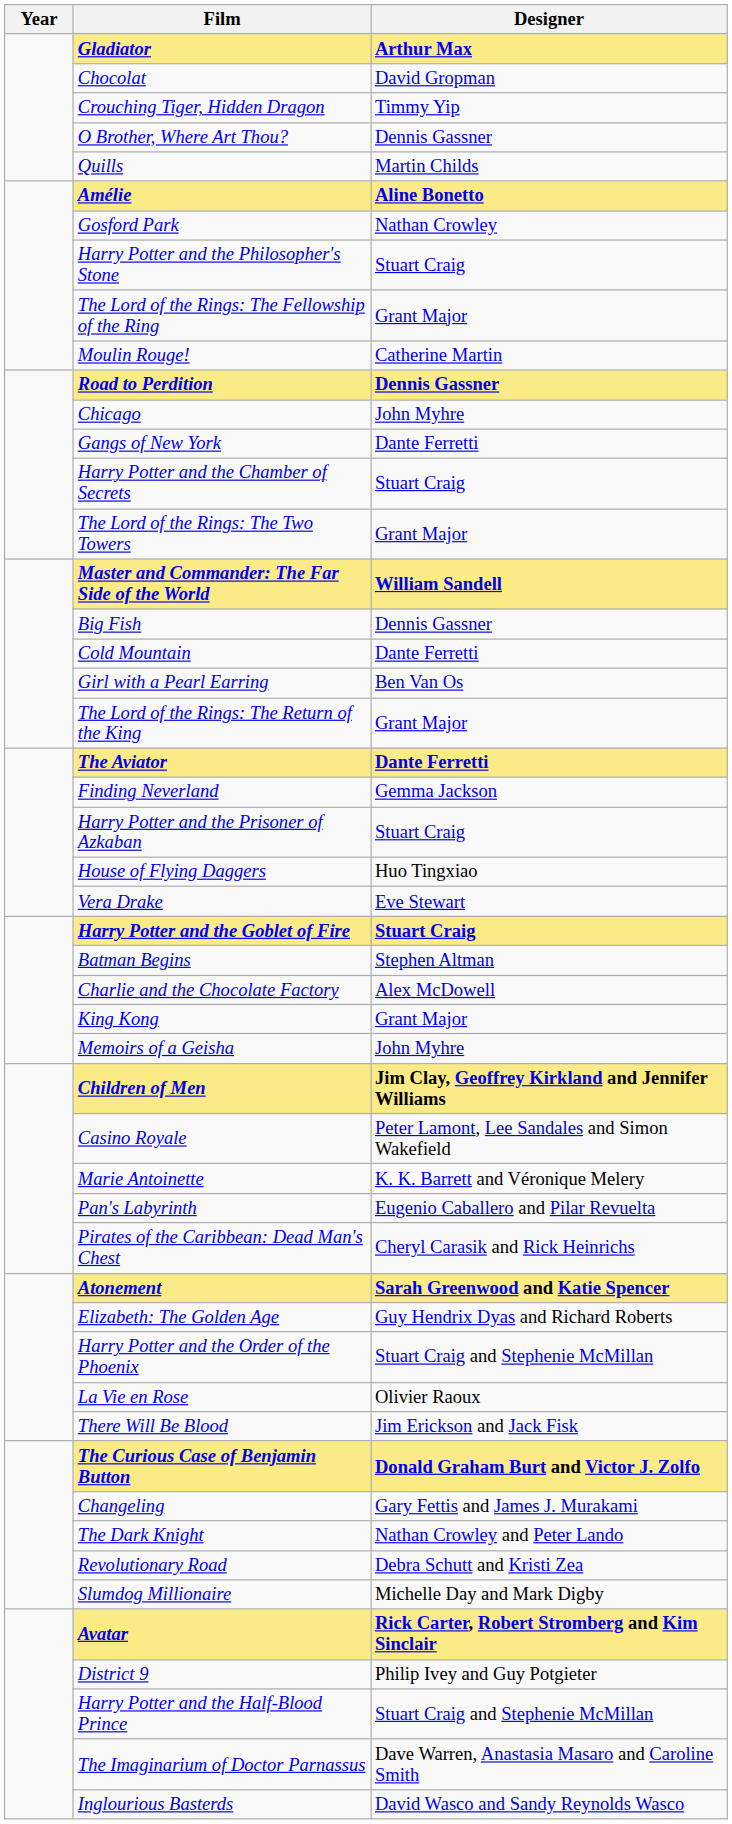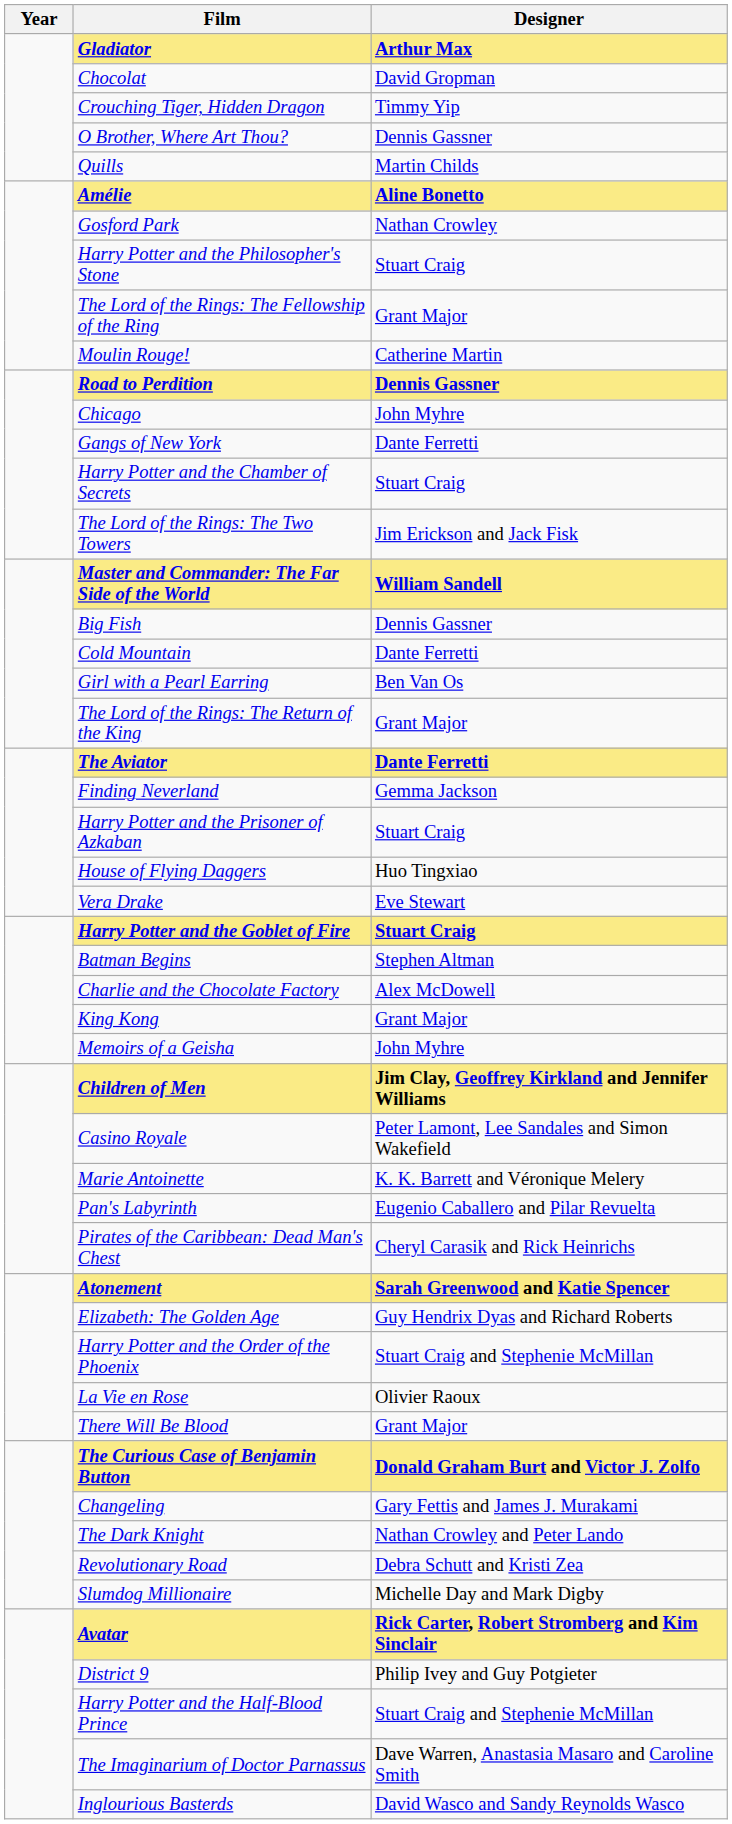The Lord of the Rings: The Two Towers | Designer: Grant Major -> Jim Erickson and Jack Fisk
There Will Be Blood | Designer: Jim Erickson and Jack Fisk -> Grant Major
